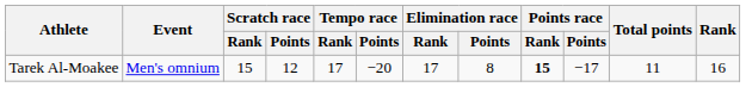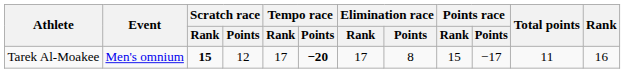Tarek Al-Moakee | Scratch race / Rank: normal -> bold
Tarek Al-Moakee | Tempo race / Points: normal -> bold
Tarek Al-Moakee | Points race / Rank: bold -> normal
